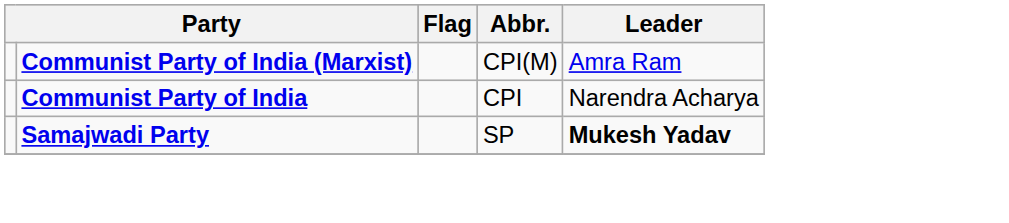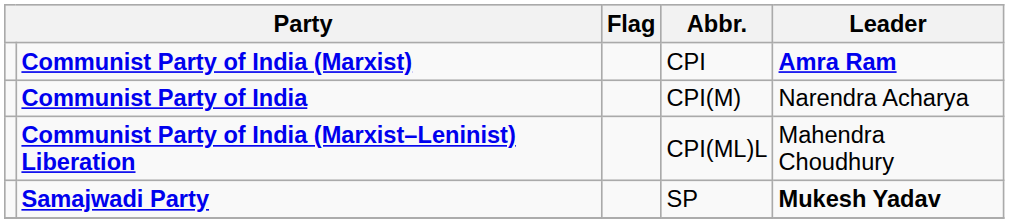Communist Party of India (Marxist) | Abbr.: CPI(M) -> CPI
Communist Party of India (Marxist) | Leader: normal -> bold
Communist Party of India | Abbr.: CPI -> CPI(M)
+ row: Communist Party of India (Marxist–Leninist) Liberation | CPI(ML)L | Mahendra Choudhury
